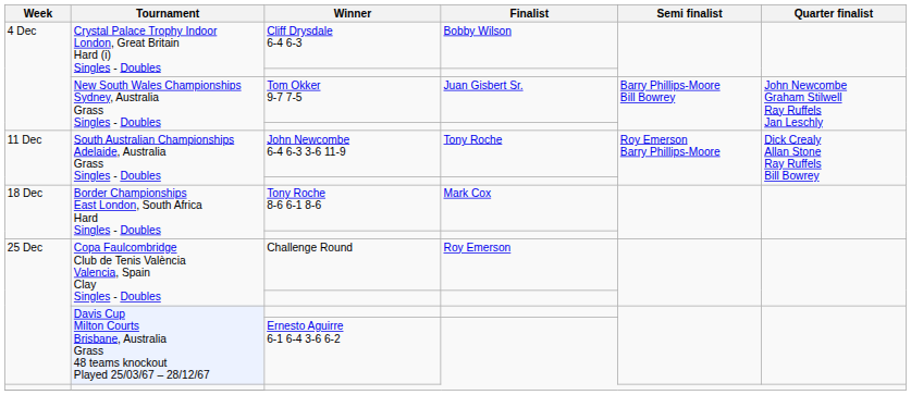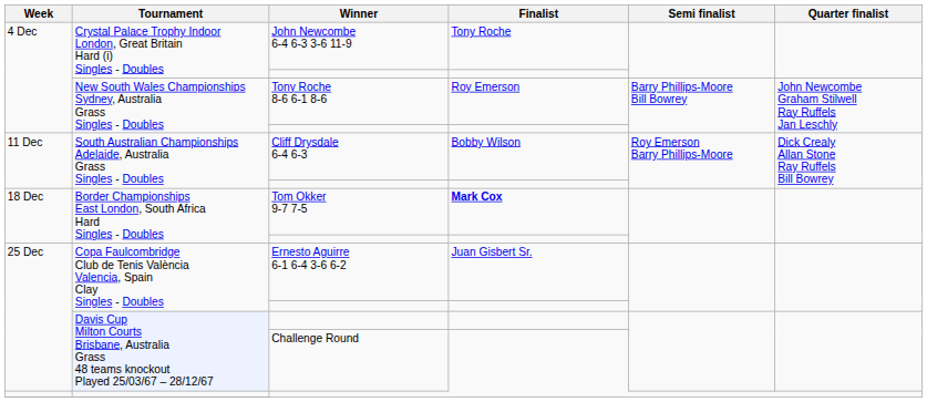row 2 | Winner: Cliff Drysdale 6-4 6-3 -> John Newcombe 6-4 6-3 3-6 11-9
row 2 | Finalist: Bobby Wilson -> Tony Roche
row 4 | Winner: Tom Okker 9-7 7-5 -> Tony Roche 8-6 6-1 8-6
row 4 | Finalist: Juan Gisbert Sr. -> Roy Emerson
row 6 | Winner: John Newcombe 6-4 6-3 3-6 11-9 -> Cliff Drysdale 6-4 6-3
row 6 | Finalist: Tony Roche -> Bobby Wilson
row 8 | Winner: Tony Roche 8-6 6-1 8-6 -> Tom Okker 9-7 7-5
row 8 | Finalist: normal -> bold
row 10 | Winner: Challenge Round -> Ernesto Aguirre 6-1 6-4 3-6 6-2
row 10 | Finalist: Roy Emerson -> Juan Gisbert Sr.
row 13 | Winner: Ernesto Aguirre 6-1 6-4 3-6 6-2 -> Challenge Round
